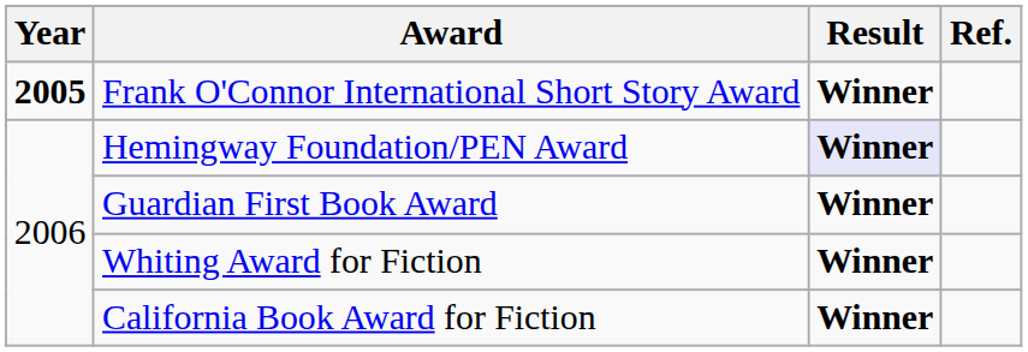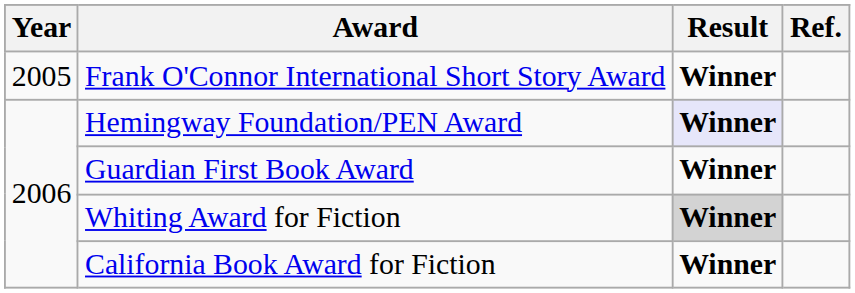Frank O'Connor International Short Story Award | Year: bold -> normal
Whiting Award for Fiction | Result: no background -> lightgrey background
